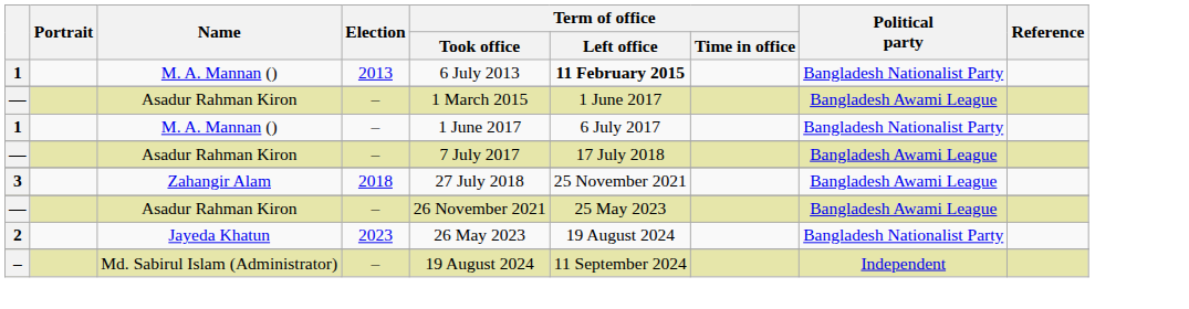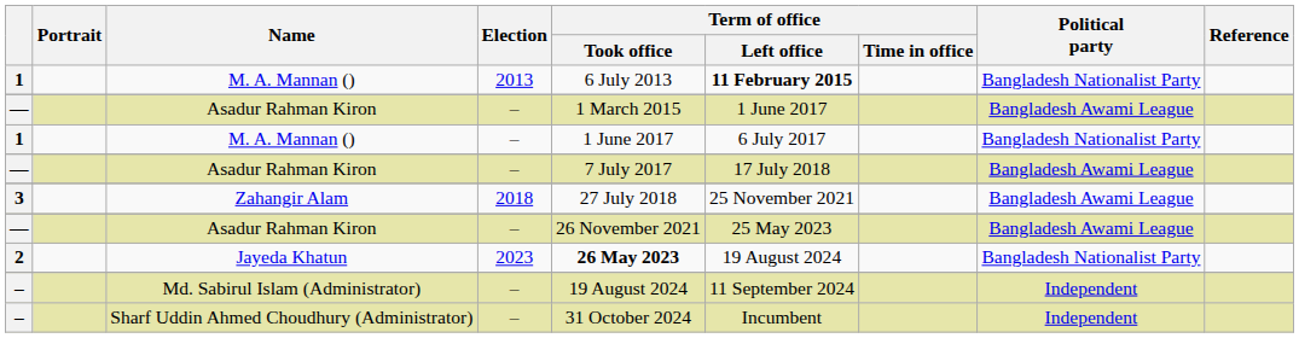Jayeda Khatun | Term of office / Took office: normal -> bold
+ row: – | Sharf Uddin Ahmed Choudhury (Administrator) | – | 31 October 2024 | Incumbent | Independent
